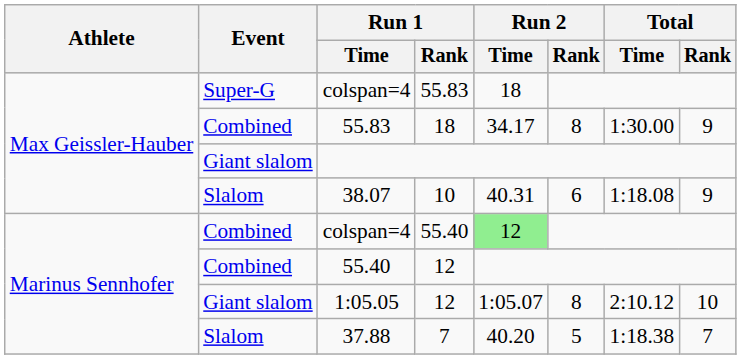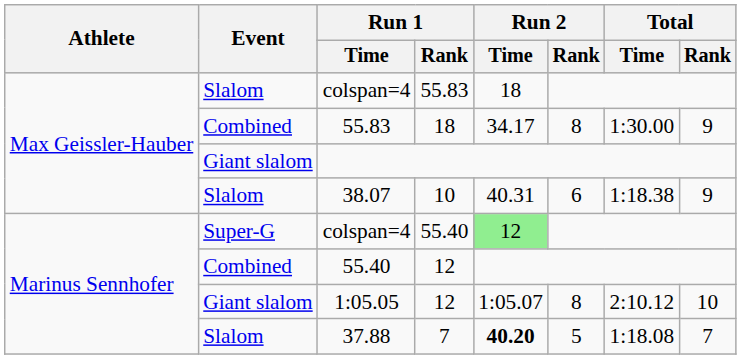colspan=4 / 55.83 | Event: Super-G -> Slalom
38.07 | Total / Time: 1:18.08 -> 1:18.38
colspan=4 / 55.40 | Event: Combined -> Super-G
37.88 | Run 2 / Time: normal -> bold
37.88 | Total / Time: 1:18.38 -> 1:18.08
